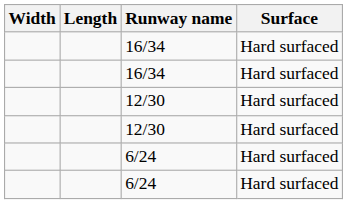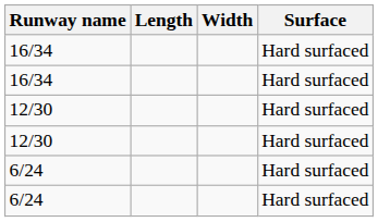columns swapped: Runway name <-> Width
